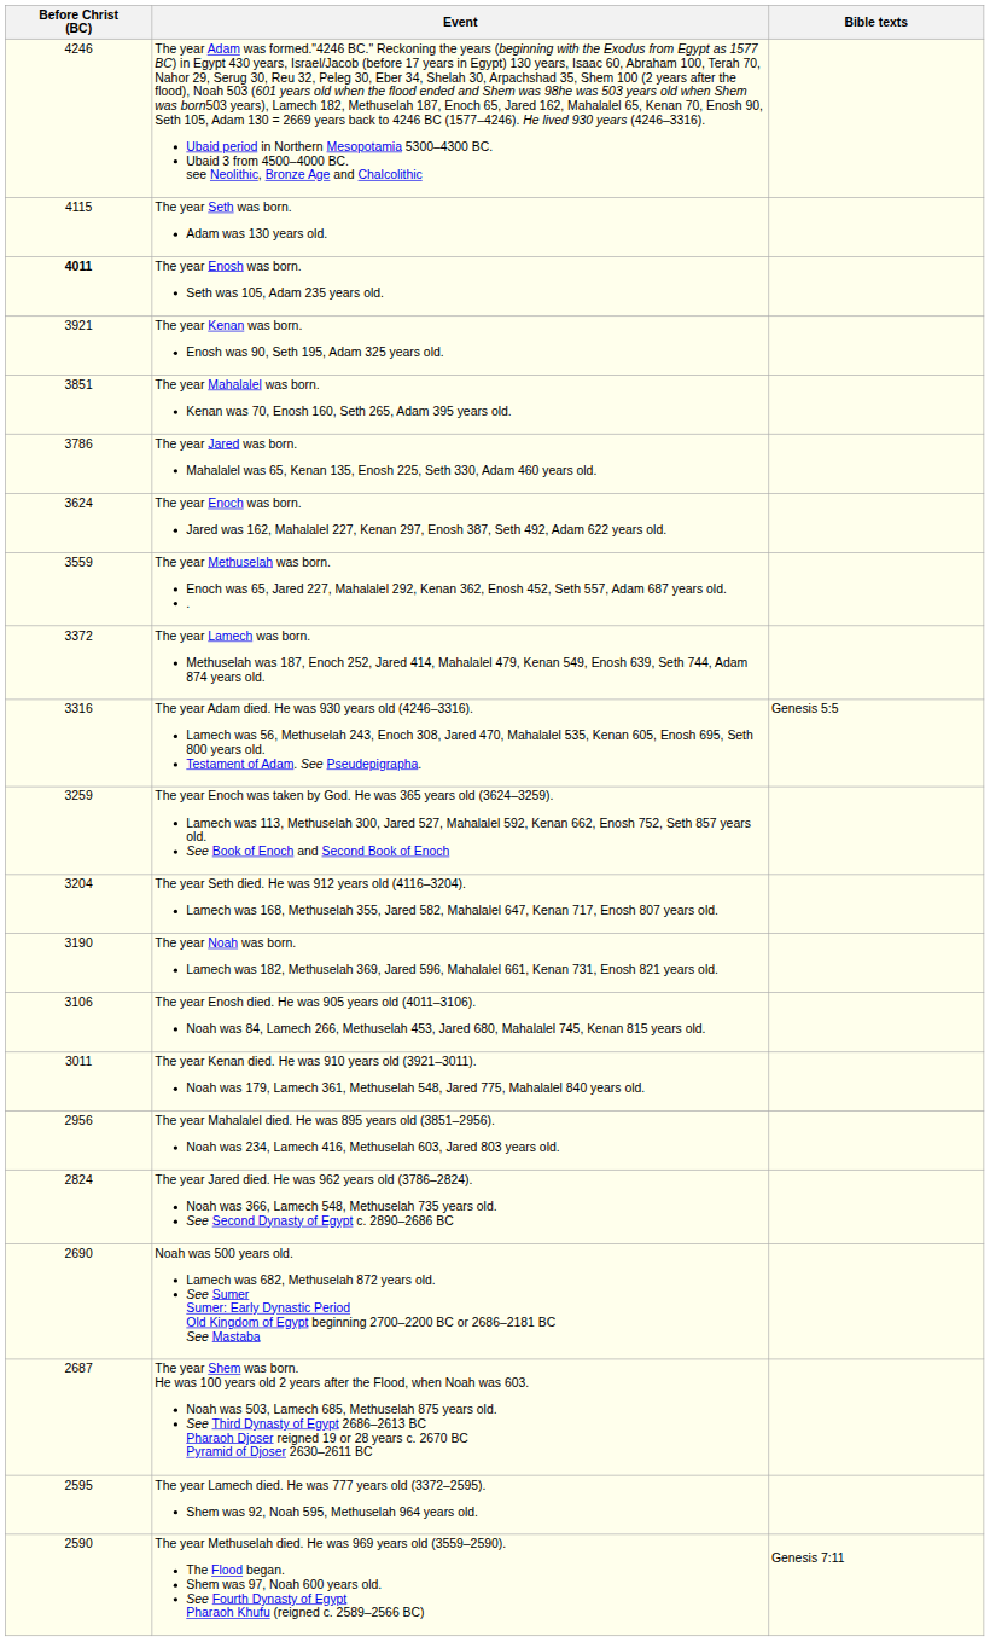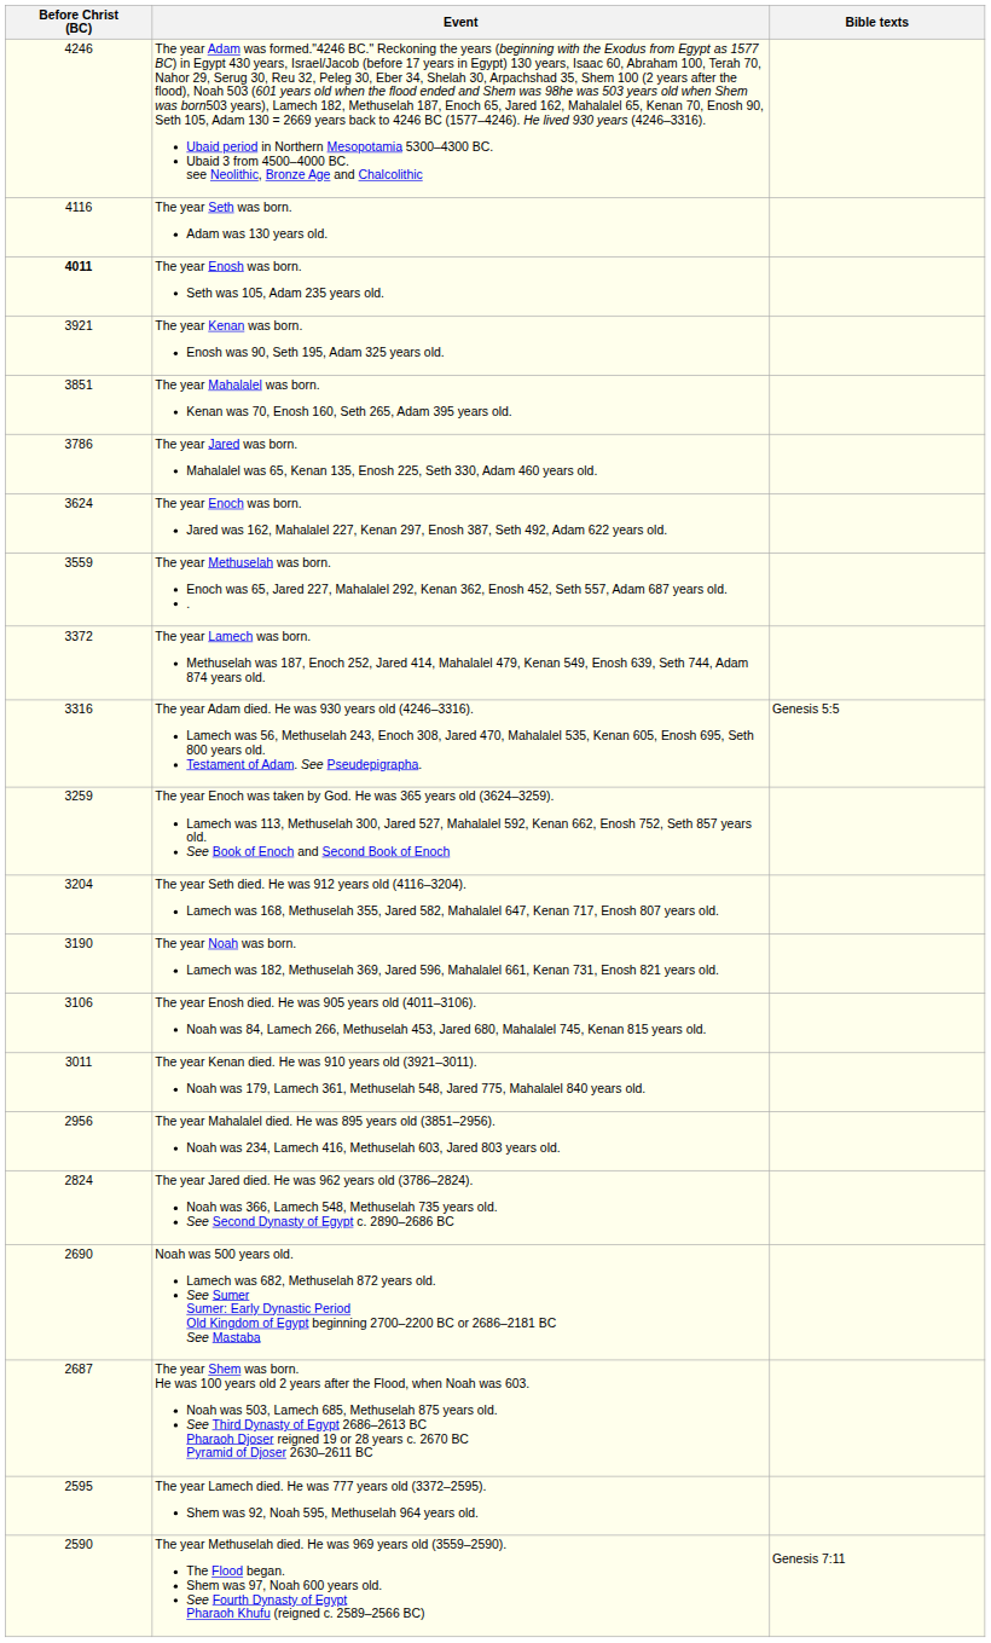The year Seth was born. Adam was 130 years old. | Before Christ (BC): 4115 -> 4116
